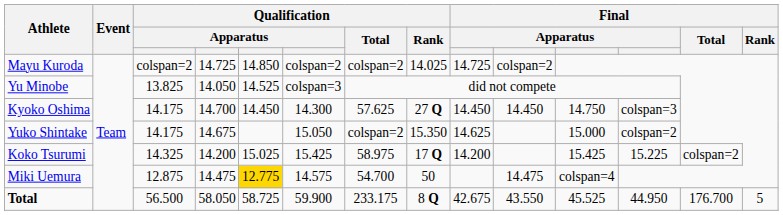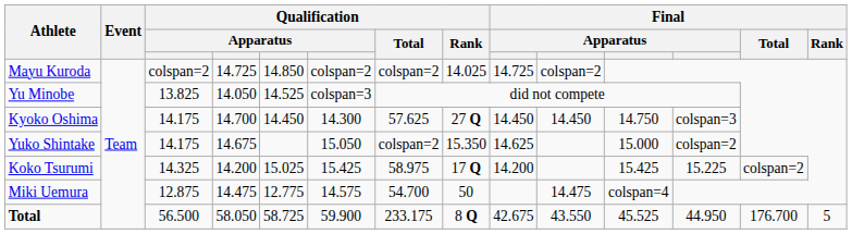Miki Uemura | column 5: gold background -> no background
